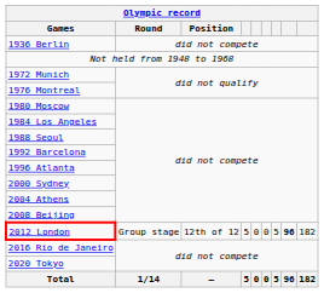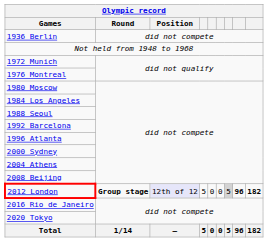2012 London | Round: normal -> bold
2012 London | Position: no background -> lavender background
2012 London | column 7: no background -> lightgrey background
2012 London | column 9: normal -> bold
